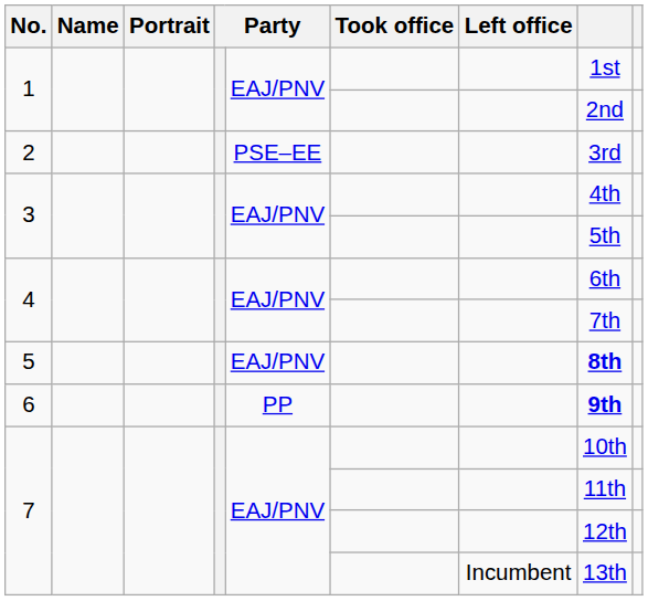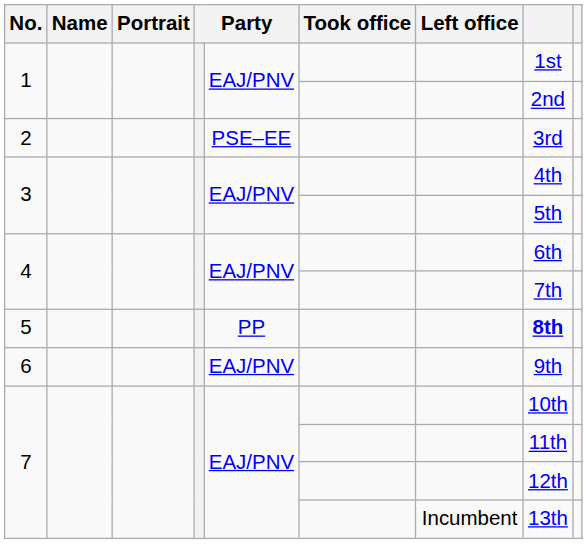5 | column 5: EAJ/PNV -> PP
6 | column 5: PP -> EAJ/PNV
6 | column 8: bold -> normal
